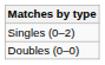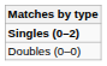row 2 | column 1: normal -> bold
